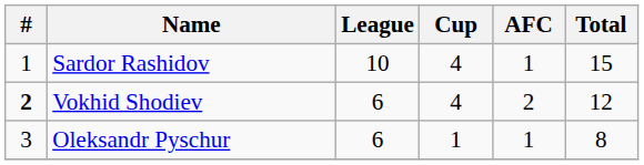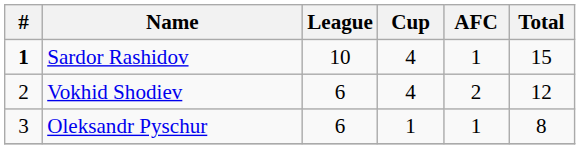Sardor Rashidov | #: normal -> bold
Vokhid Shodiev | #: bold -> normal
